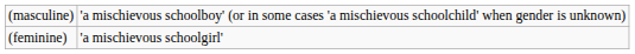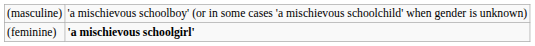(feminine) | column 2: normal -> bold
